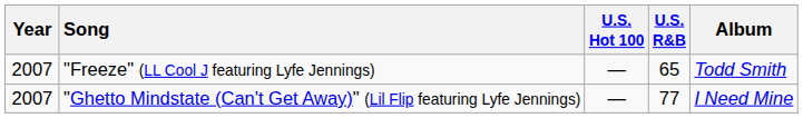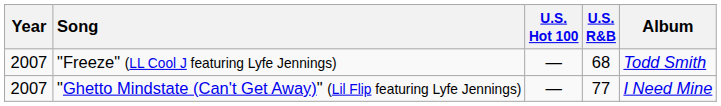"Freeze" (LL Cool J featuring Lyfe Jennings) | U.S. R&B: 65 -> 68
